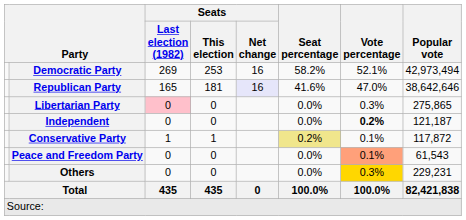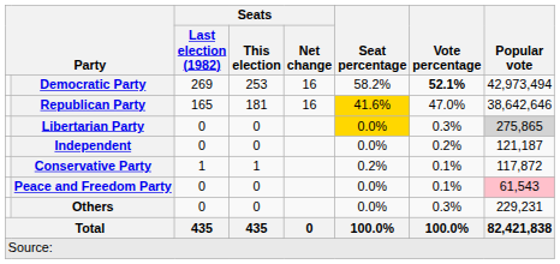Democratic Party | Vote percentage: normal -> bold
Republican Party | Seats / Net change: lavender background -> no background
Republican Party | Seat percentage: no background -> gold background
Libertarian Party | Seats / Last election (1982): pink background -> no background
Libertarian Party | Seat percentage: no background -> gold background
Libertarian Party | Popular vote: no background -> lightgrey background
Independent | Vote percentage: bold -> normal
Conservative Party | Seat percentage: khaki background -> no background
Peace and Freedom Party | Vote percentage: lightsalmon background -> no background
Peace and Freedom Party | Popular vote: no background -> pink background
Others | Vote percentage: gold background -> no background
